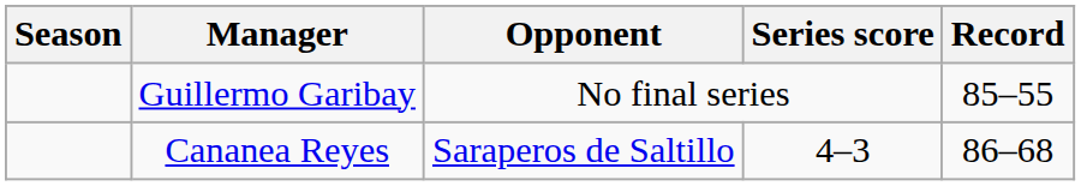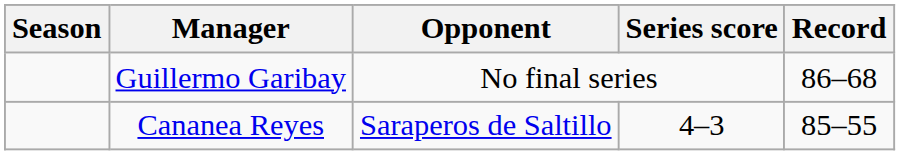Guillermo Garibay | Record: 85–55 -> 86–68
Cananea Reyes | Record: 86–68 -> 85–55
